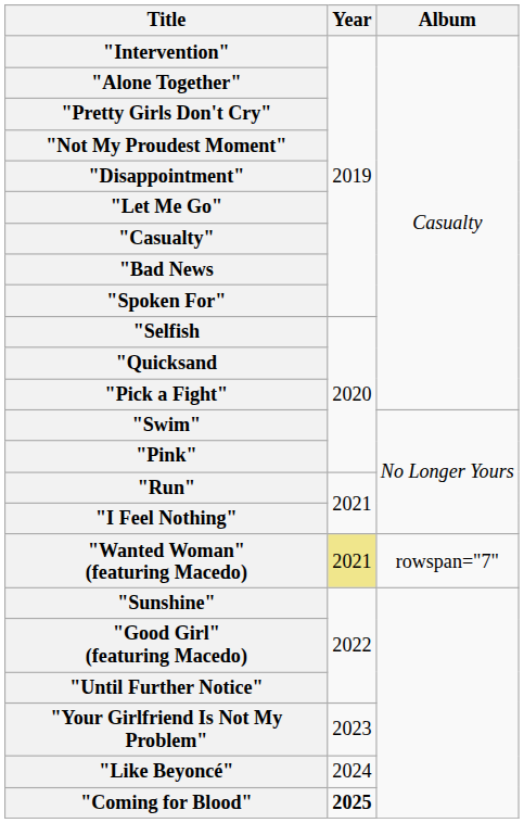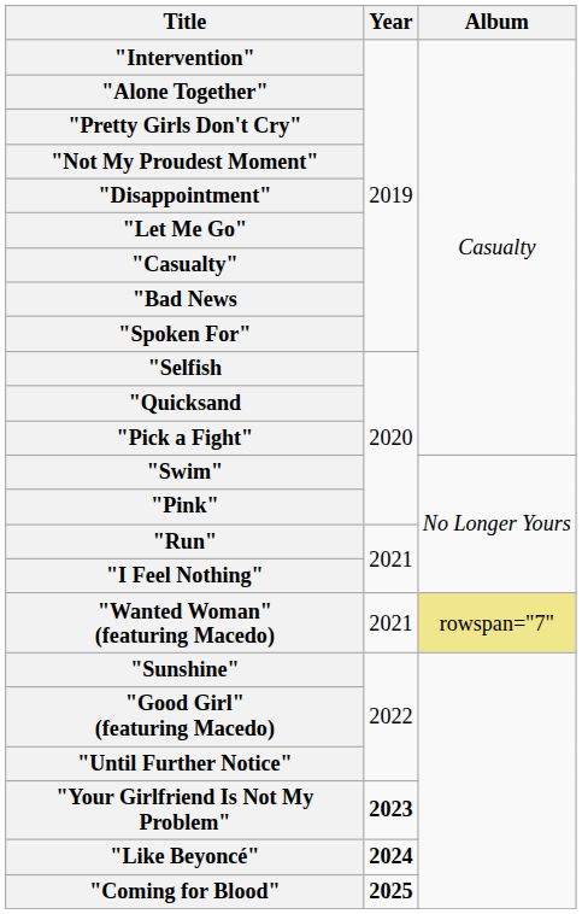"Wanted Woman" (featuring Macedo) | Year: khaki background -> no background
"Wanted Woman" (featuring Macedo) | Album: no background -> khaki background
"Your Girlfriend Is Not My Problem" | Year: normal -> bold
"Like Beyoncé" | Year: normal -> bold
